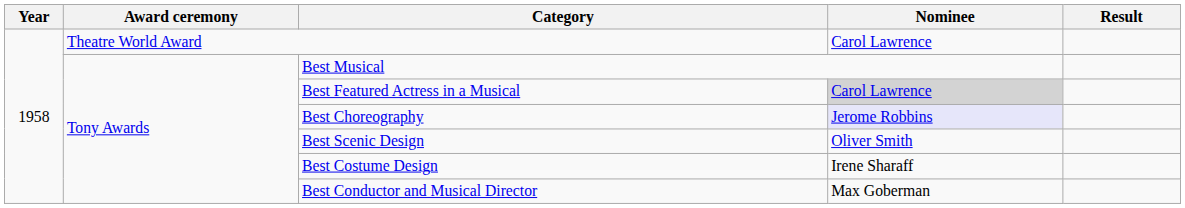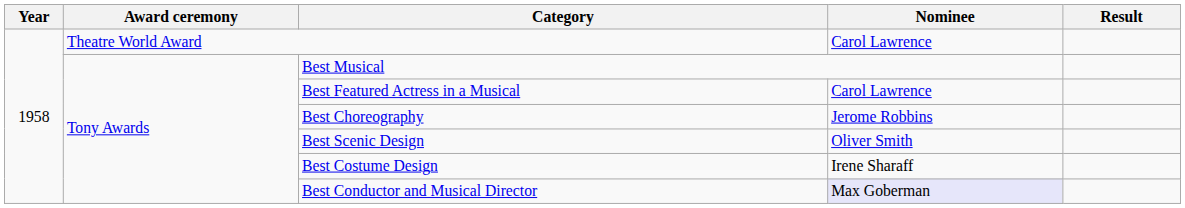Best Featured Actress in a Musical | Nominee: lightgrey background -> no background
Best Choreography | Nominee: lavender background -> no background
Best Conductor and Musical Director | Nominee: no background -> lavender background
